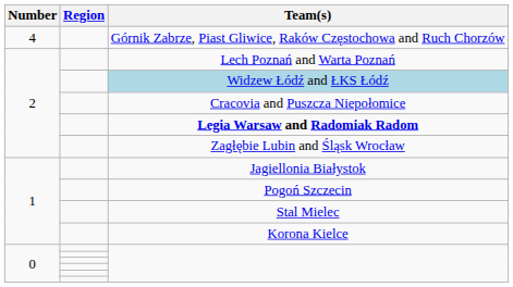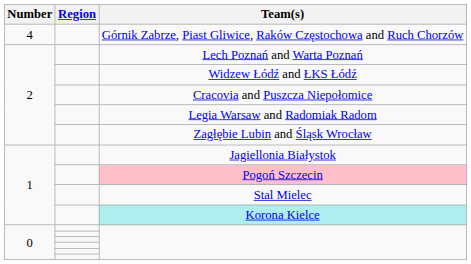Widzew Łódź and ŁKS Łódź | Team(s): lightblue background -> no background
Legia Warsaw and Radomiak Radom | Team(s): bold -> normal
Pogoń Szczecin | Team(s): no background -> pink background
Korona Kielce | Team(s): no background -> paleturquoise background
